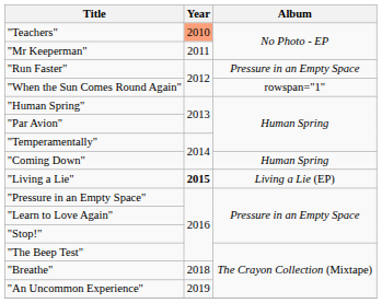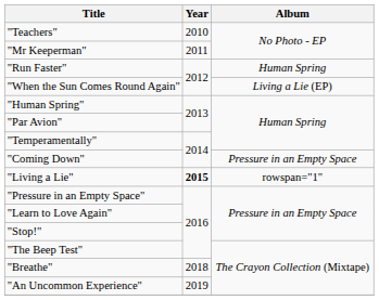"Teachers" | Year: lightsalmon background -> no background
"Run Faster" | Album: Pressure in an Empty Space -> Human Spring
"When the Sun Comes Round Again" | Album: rowspan="1" -> Living a Lie (EP)
"Coming Down" | Album: Human Spring -> Pressure in an Empty Space
"Living a Lie" | Album: Living a Lie (EP) -> rowspan="1"
